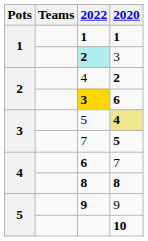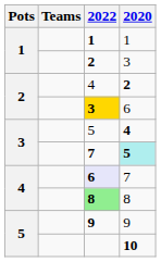row 2 | 2020: bold -> normal
row 3 | 2022: paleturquoise background -> no background
row 5 | 2020: bold -> normal
row 6 | 2020: khaki background -> no background
row 7 | 2022: normal -> bold
row 7 | 2020: no background -> paleturquoise background
row 8 | 2022: no background -> lavender background
row 9 | 2022: no background -> lightgreen background
row 9 | 2020: bold -> normal
